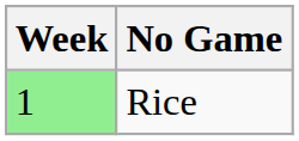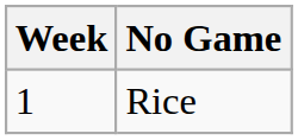Rice | Week: lightgreen background -> no background
